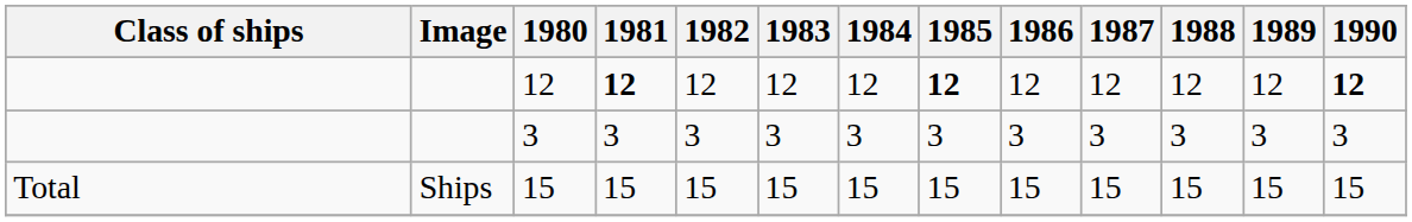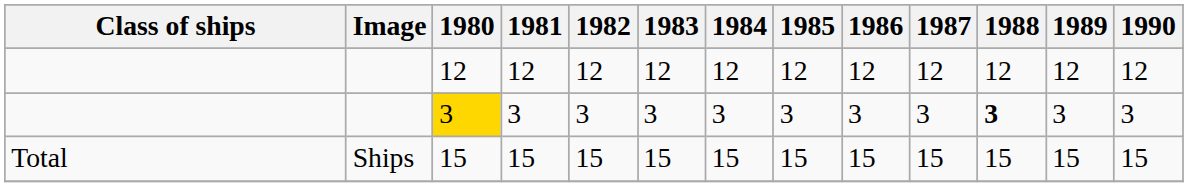row 2 | 1981: bold -> normal
row 2 | 1985: bold -> normal
row 2 | 1990: bold -> normal
row 3 | 1980: no background -> gold background
row 3 | 1988: normal -> bold
